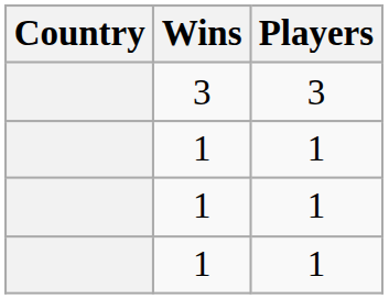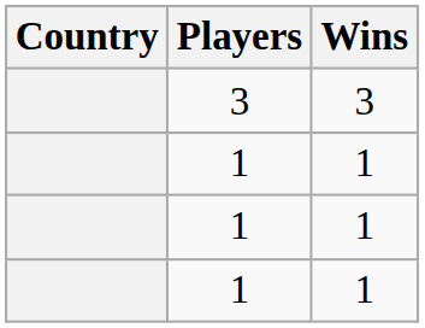columns swapped: Players <-> Wins
